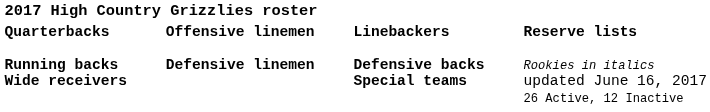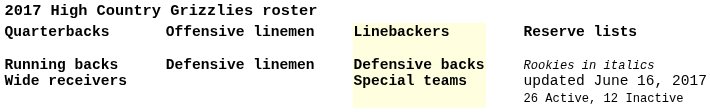Quarterbacks Running backs Wide receivers | column 3: no background -> lightyellow background
